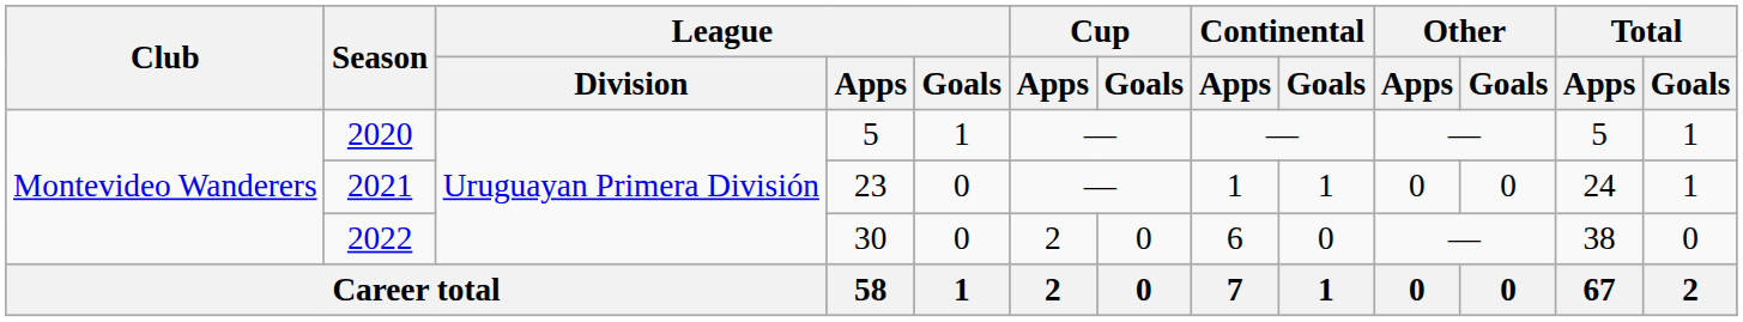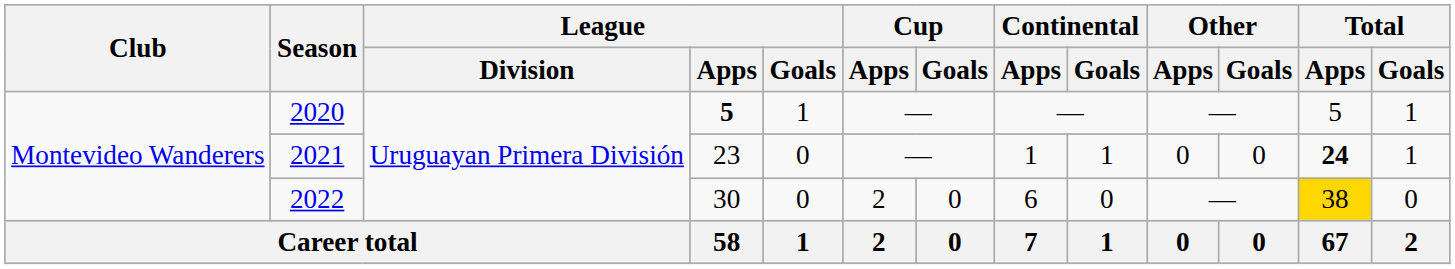2020 | League / Apps: normal -> bold
2021 | Total / Apps: normal -> bold
2022 | Total / Apps: no background -> gold background
